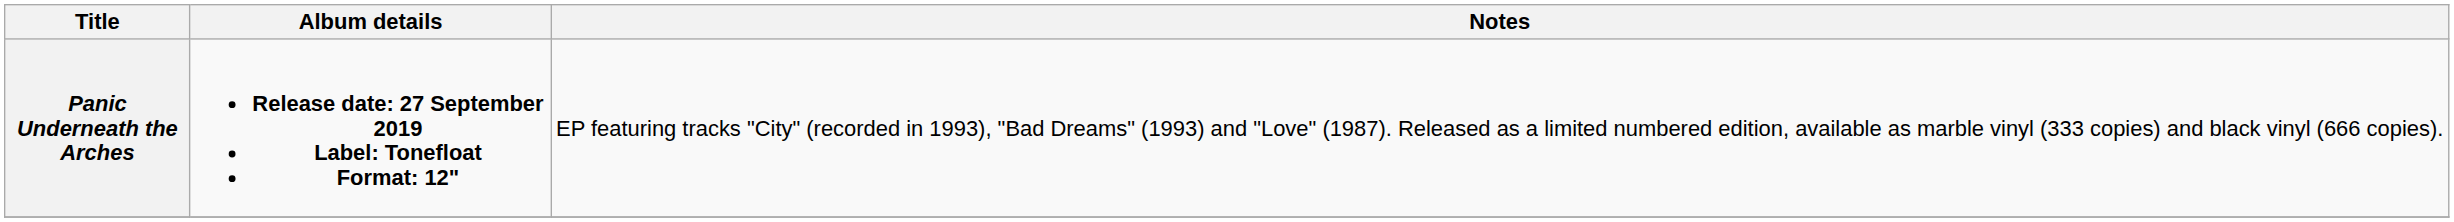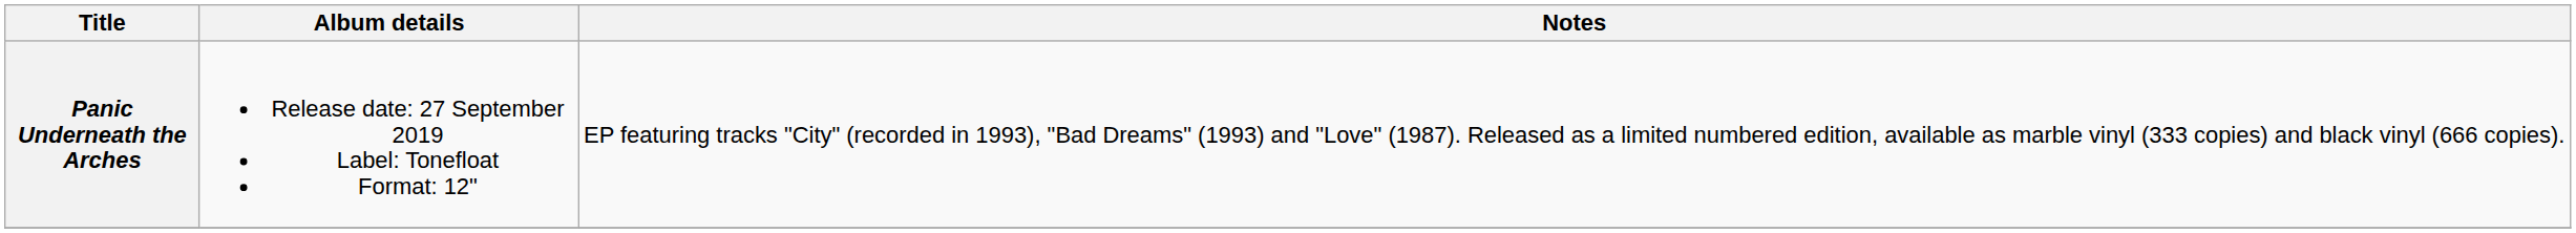Panic Underneath the Arches | Album details: bold -> normal
